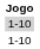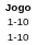row 2 | Jogo: lightgrey background -> no background
